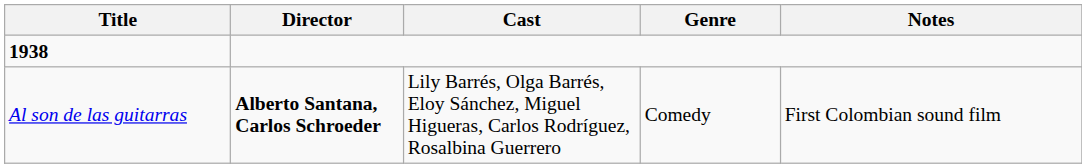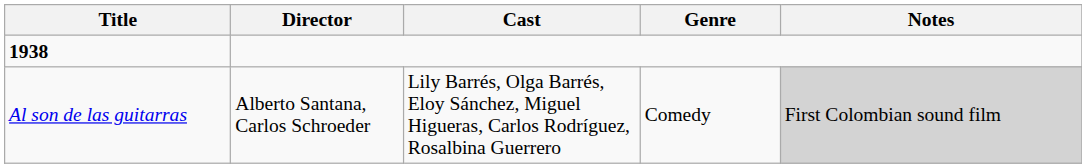Al son de las guitarras | Director: bold -> normal
Al son de las guitarras | Notes: no background -> lightgrey background
